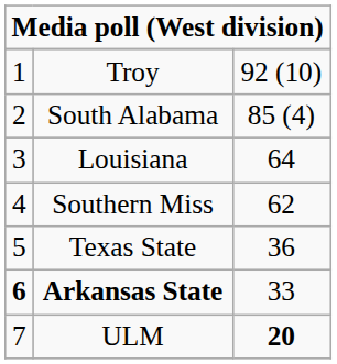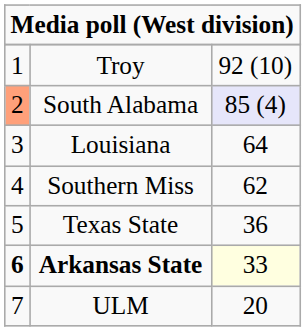South Alabama | column 1: no background -> lightsalmon background
South Alabama | column 3: no background -> lavender background
Arkansas State | column 3: no background -> lightyellow background
ULM | column 3: bold -> normal
